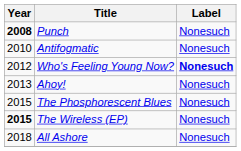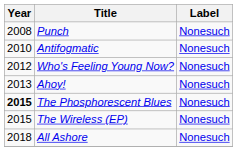Punch | Year: bold -> normal
Who's Feeling Young Now? | Label: bold -> normal
The Phosphorescent Blues | Year: normal -> bold
The Wireless (EP) | Year: bold -> normal
